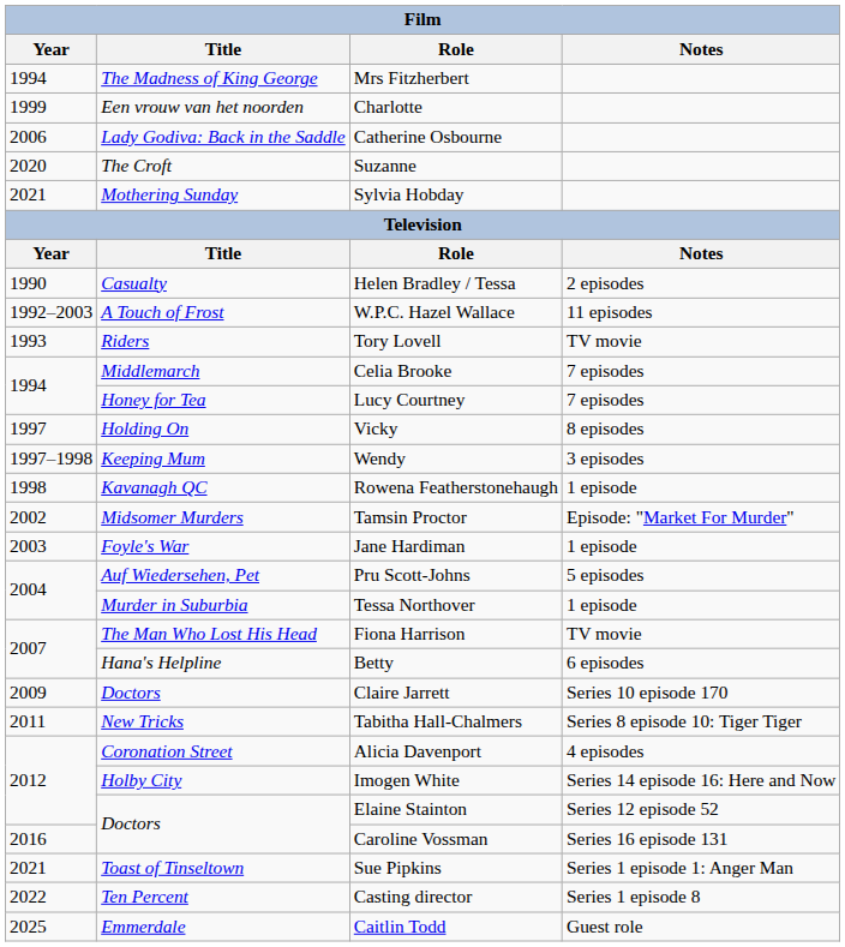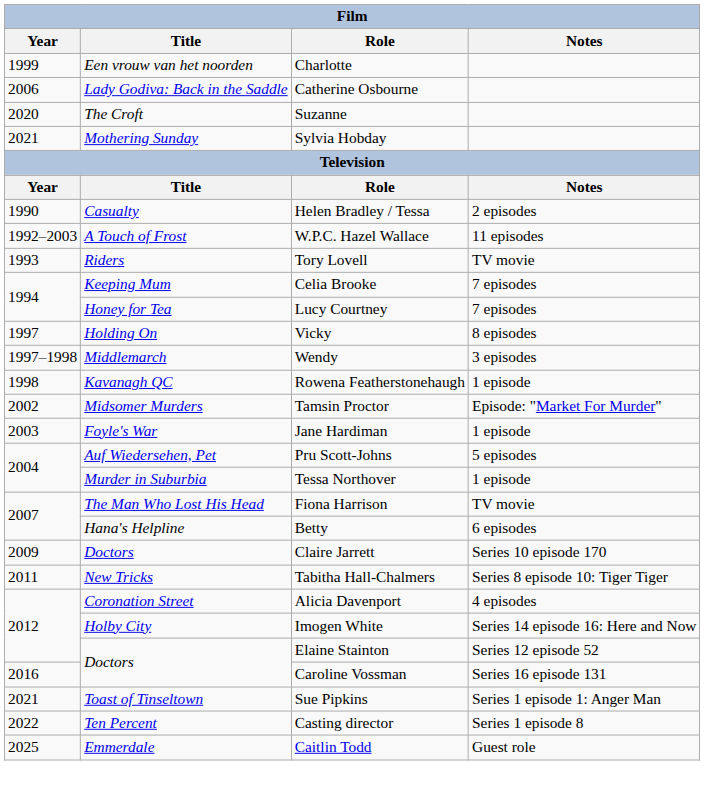- row: 1994 | The Madness of King George | Mrs Fitzherbert
Celia Brooke | Title: Middlemarch -> Keeping Mum
Wendy | Title: Keeping Mum -> Middlemarch
